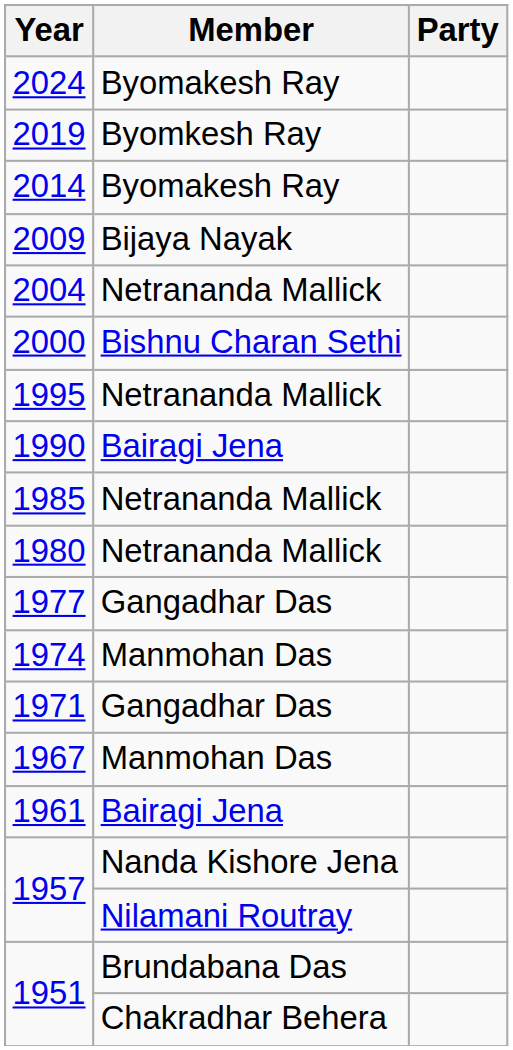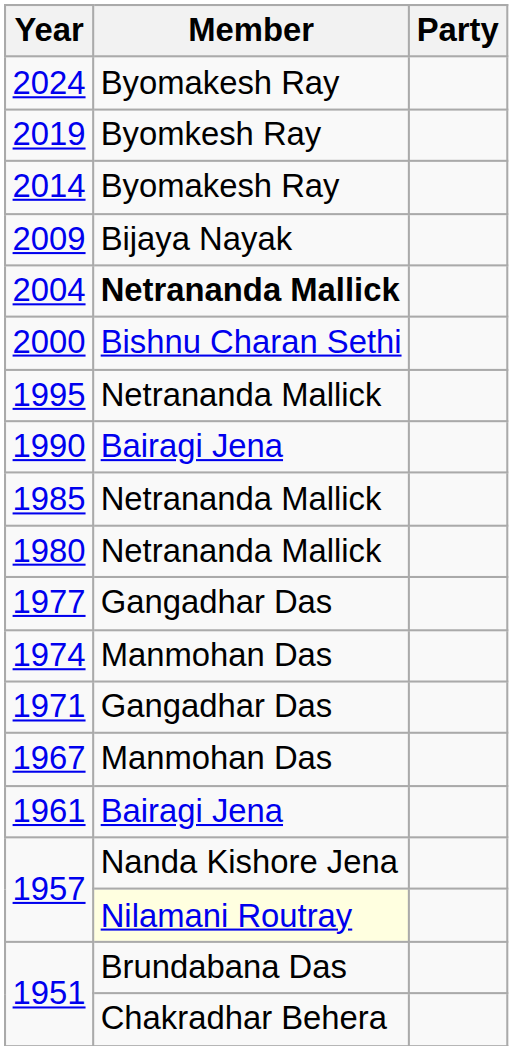2004 | Member: normal -> bold
1957 / Nilamani Routray | Member: no background -> lightyellow background
